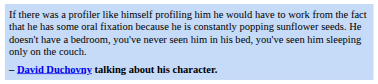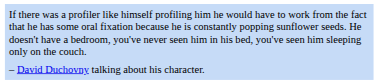row 2 | column 1: bold -> normal
